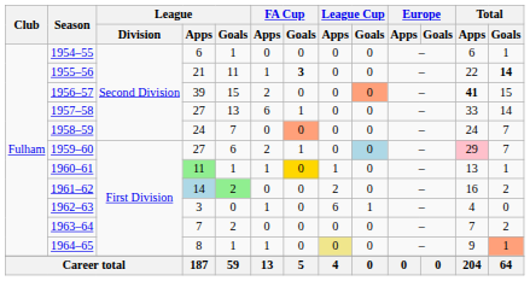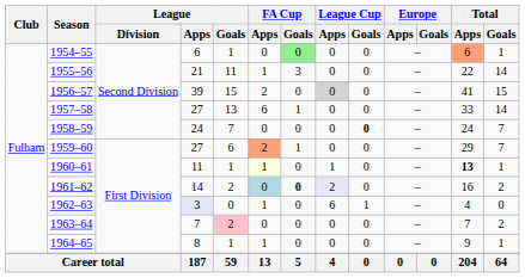1954–55 | FA Cup / Goals: no background -> lightgreen background
1954–55 | Total / Apps: no background -> lightsalmon background
1955–56 | FA Cup / Goals: bold -> normal
1955–56 | Total / Goals: bold -> normal
1956–57 | League Cup / Apps: no background -> lightgrey background
1956–57 | League Cup / Goals: lightsalmon background -> no background
1956–57 | Total / Apps: bold -> normal
1958–59 | FA Cup / Goals: lightsalmon background -> no background
1958–59 | League Cup / Goals: normal -> bold
1959–60 | FA Cup / Apps: no background -> lightsalmon background
1959–60 | League Cup / Goals: lightblue background -> no background
1959–60 | Total / Apps: pink background -> no background
1960–61 | League / Apps: lightgreen background -> no background
1960–61 | FA Cup / Apps: no background -> lightyellow background
1960–61 | FA Cup / Goals: gold background -> no background
1960–61 | Total / Apps: normal -> bold
1961–62 | League / Apps: lightblue background -> no background
1961–62 | League / Goals: lightgreen background -> no background
1961–62 | FA Cup / Apps: no background -> lightblue background
1961–62 | FA Cup / Goals: normal -> bold
1961–62 | League Cup / Apps: no background -> lavender background
1962–63 | League / Apps: no background -> lavender background
1963–64 | League / Goals: no background -> pink background
1964–65 | League Cup / Apps: khaki background -> no background
1964–65 | Total / Goals: lightsalmon background -> no background
